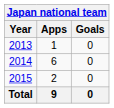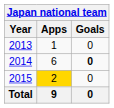2014 | Goals: normal -> bold
2015 | Apps: no background -> gold background
